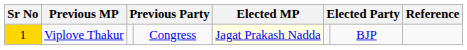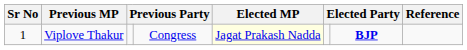Viplove Thakur | Sr No: gold background -> no background
Viplove Thakur | column 7: normal -> bold
